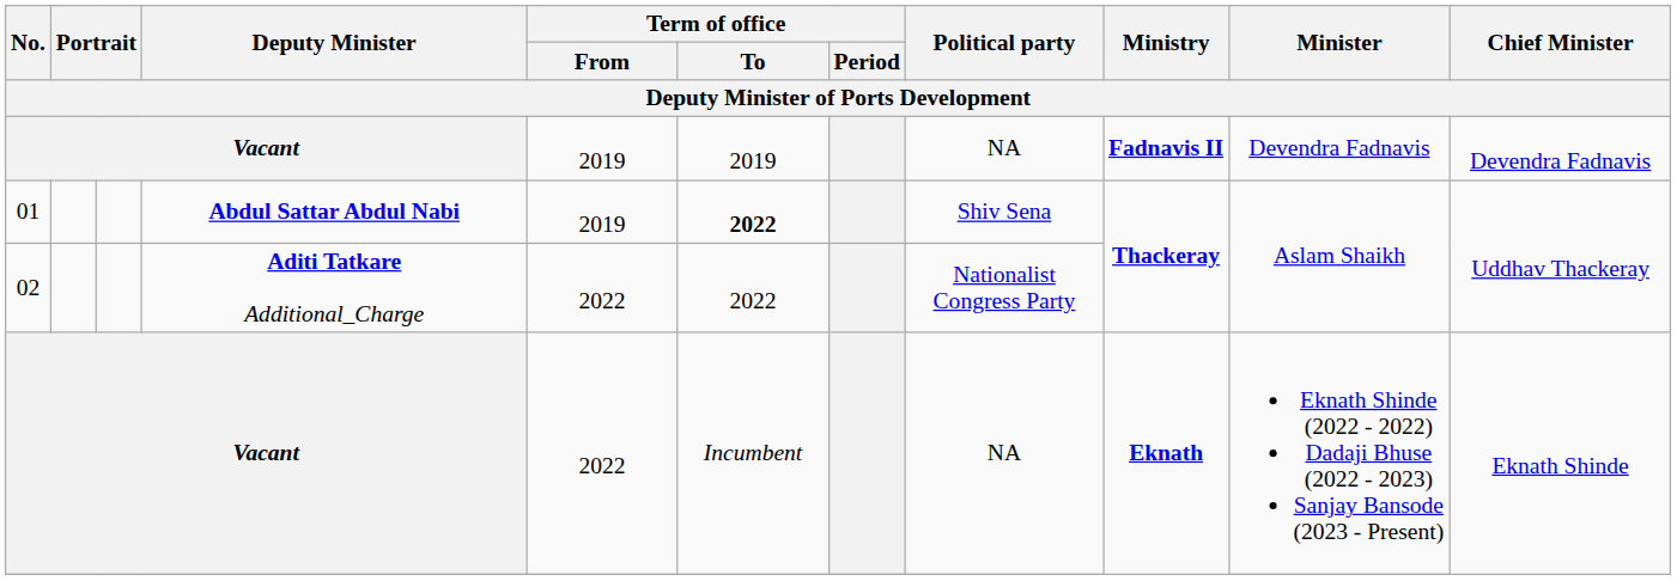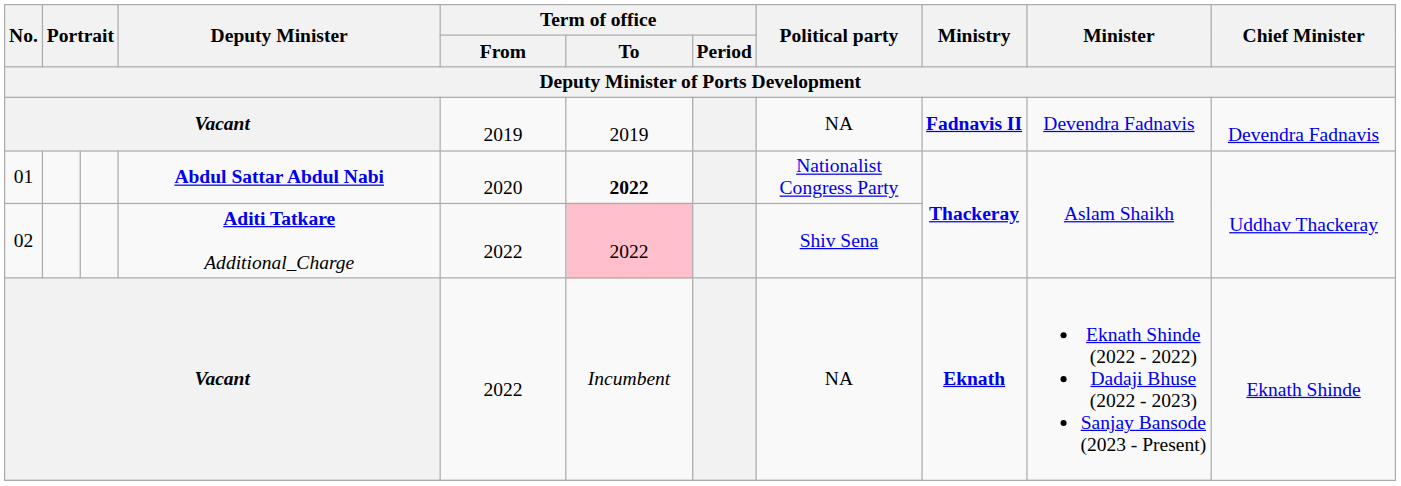01 | Term of office / From: 2019 -> 2020
01 | Political party: Shiv Sena -> Nationalist Congress Party
02 | Term of office / To: no background -> pink background
02 | Political party: Nationalist Congress Party -> Shiv Sena
